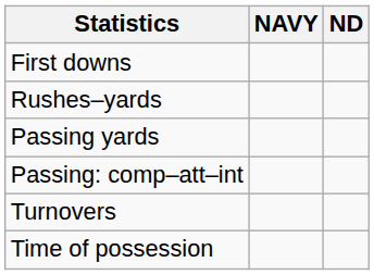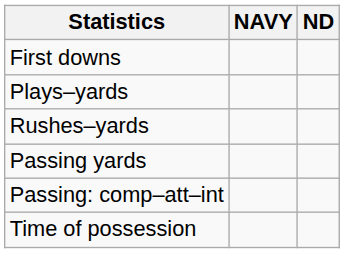+ row: Plays–yards
- row: Turnovers
